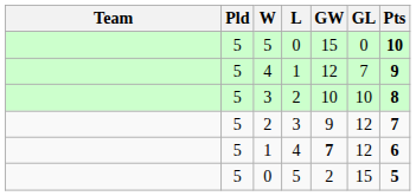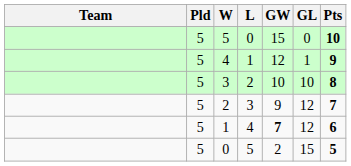row 3 | GL: 7 -> 1
